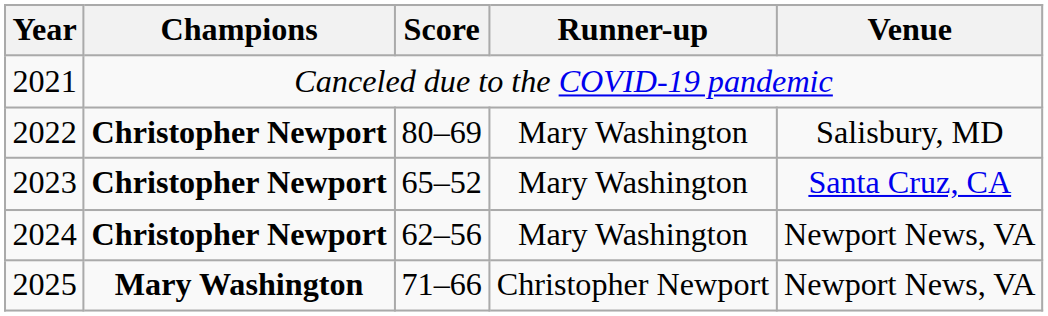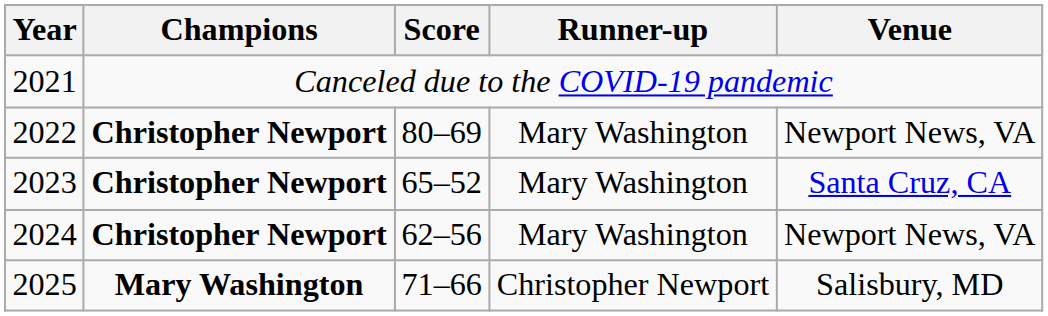2022 | Venue: Salisbury, MD -> Newport News, VA
2025 | Venue: Newport News, VA -> Salisbury, MD
